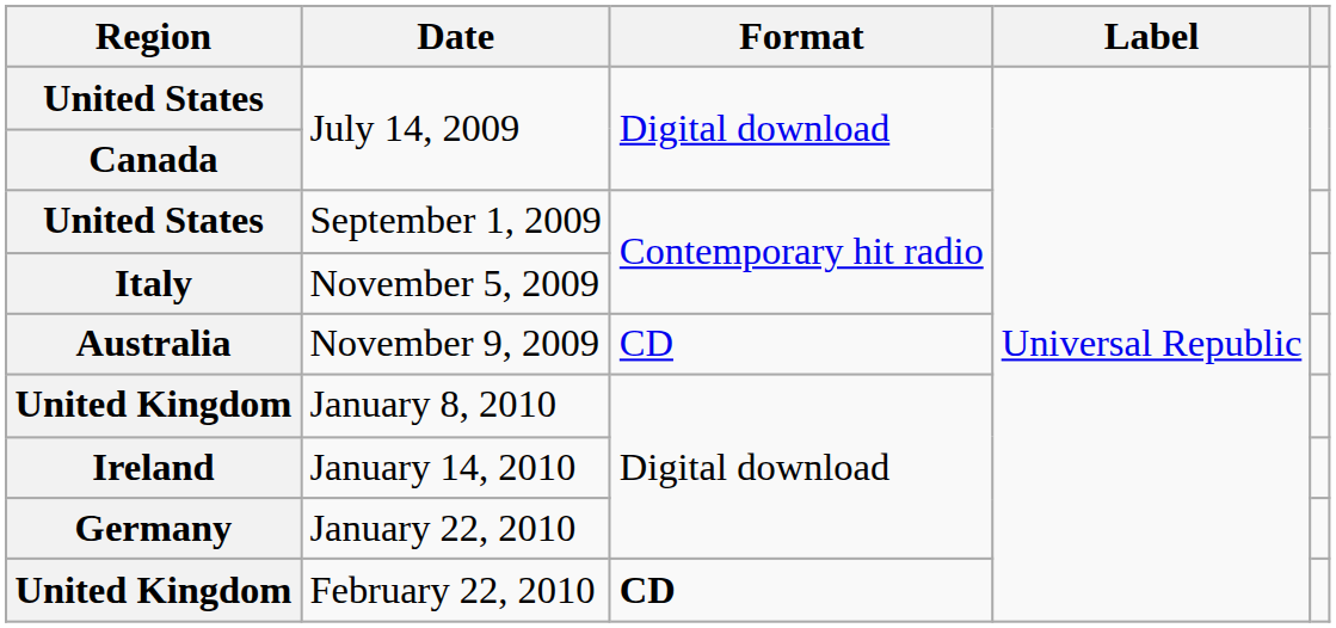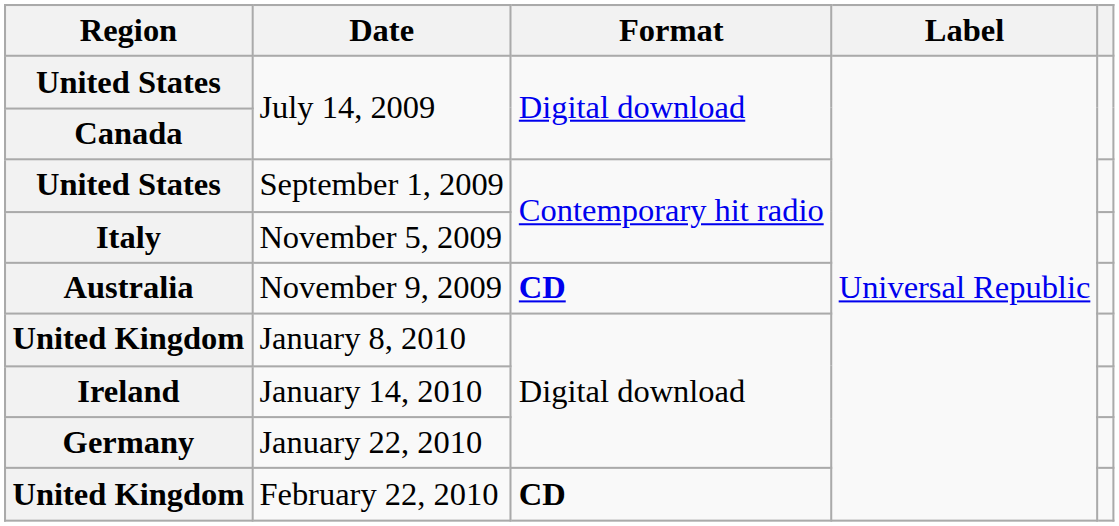November 9, 2009 | Format: normal -> bold
